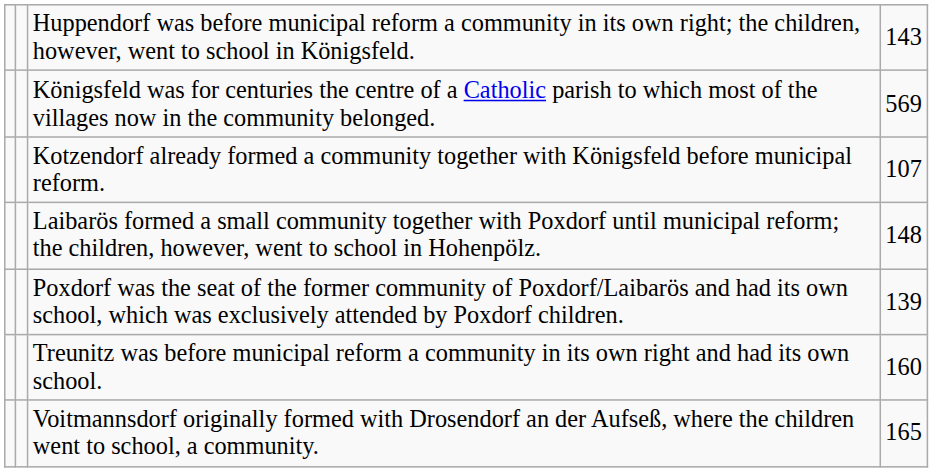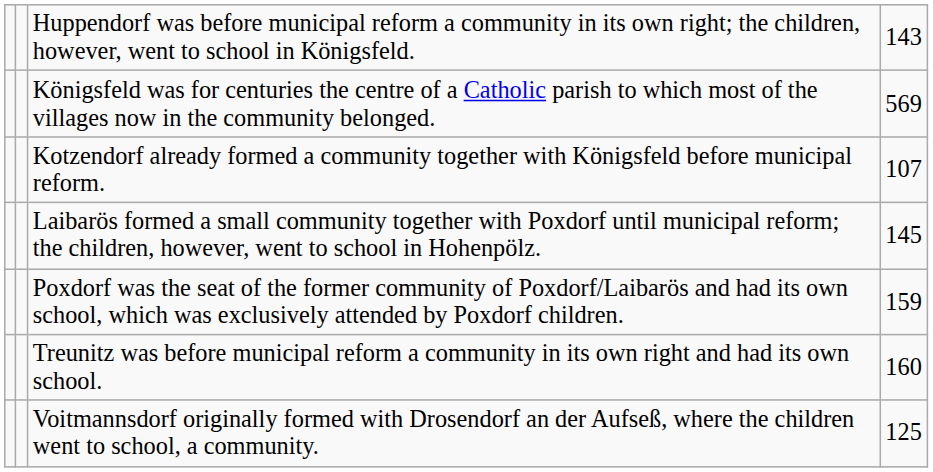row 4 | column 4: 148 -> 145
row 5 | column 4: 139 -> 159
row 7 | column 4: 165 -> 125
